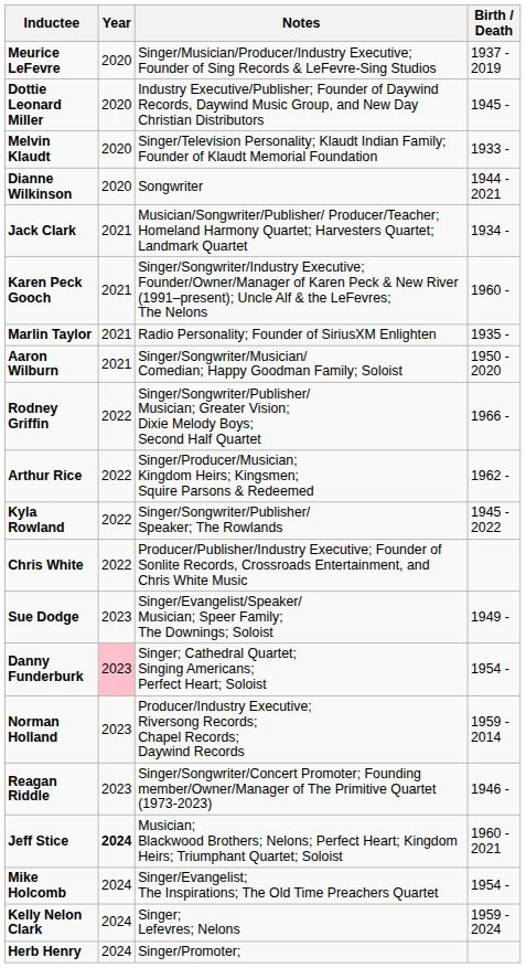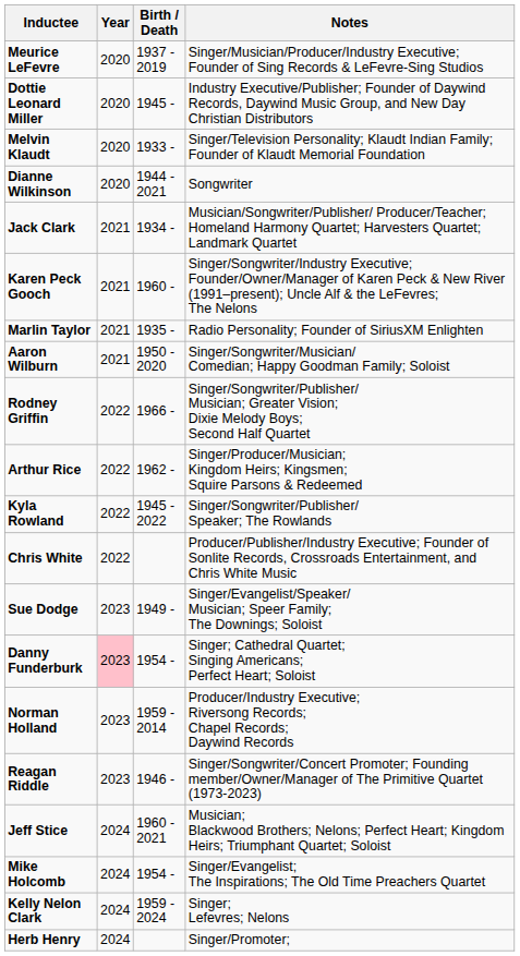columns swapped: Birth / Death <-> Notes
Jeff Stice | Year: bold -> normal
